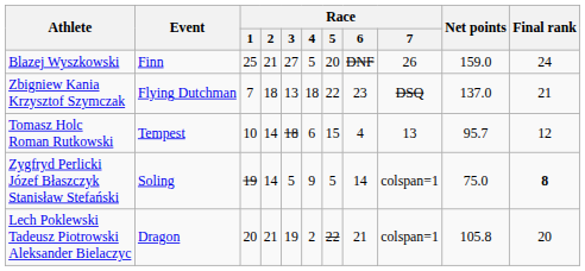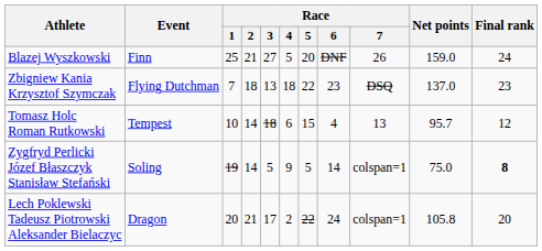Zbigniew Kania Krzysztof Szymczak | Final rank: 21 -> 23
Lech Poklewski Tadeusz Piotrowski Aleksander Bielaczyc | Race / 3: 19 -> 17
Lech Poklewski Tadeusz Piotrowski Aleksander Bielaczyc | Race / 6: 21 -> 24
